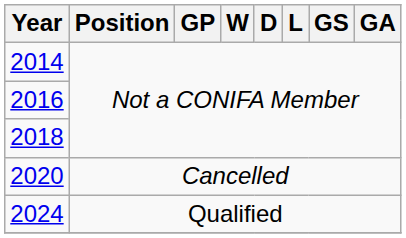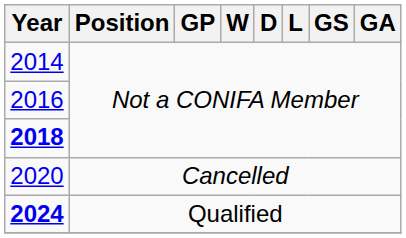2018 | Year: normal -> bold
2024 | Year: normal -> bold
